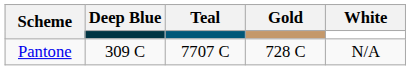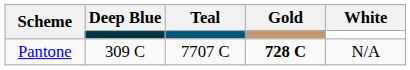Pantone | Gold: normal -> bold
